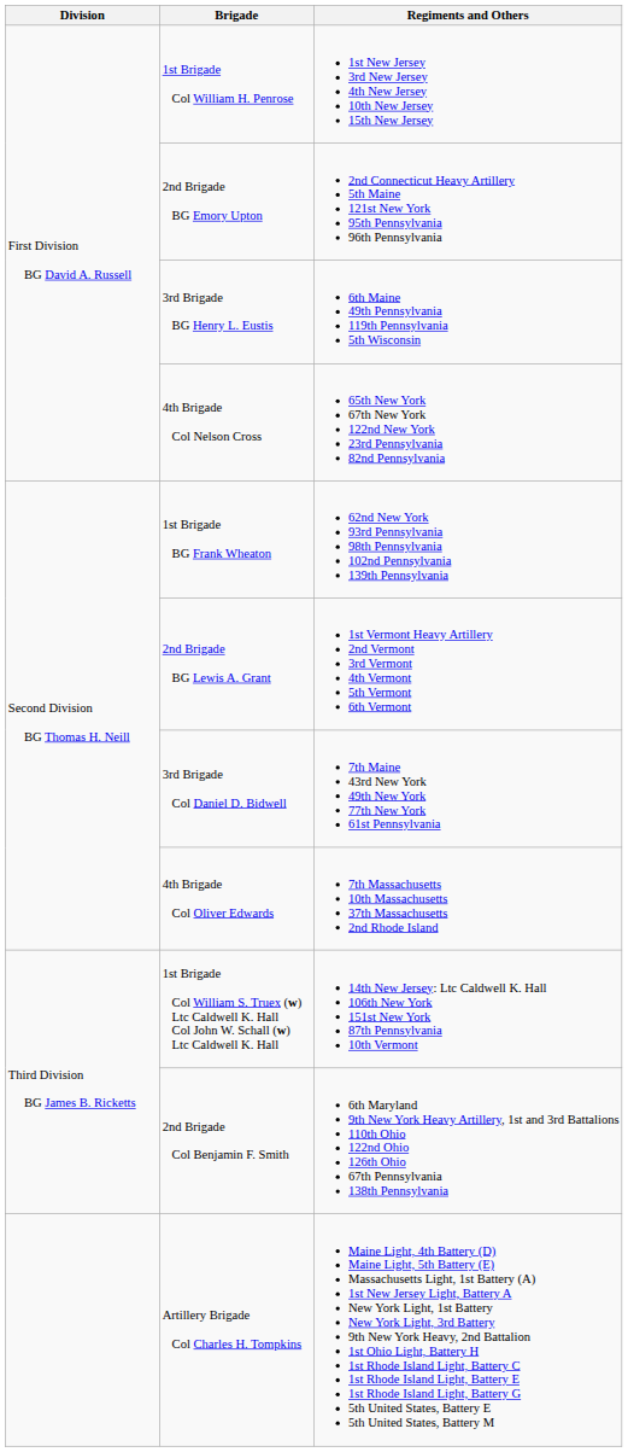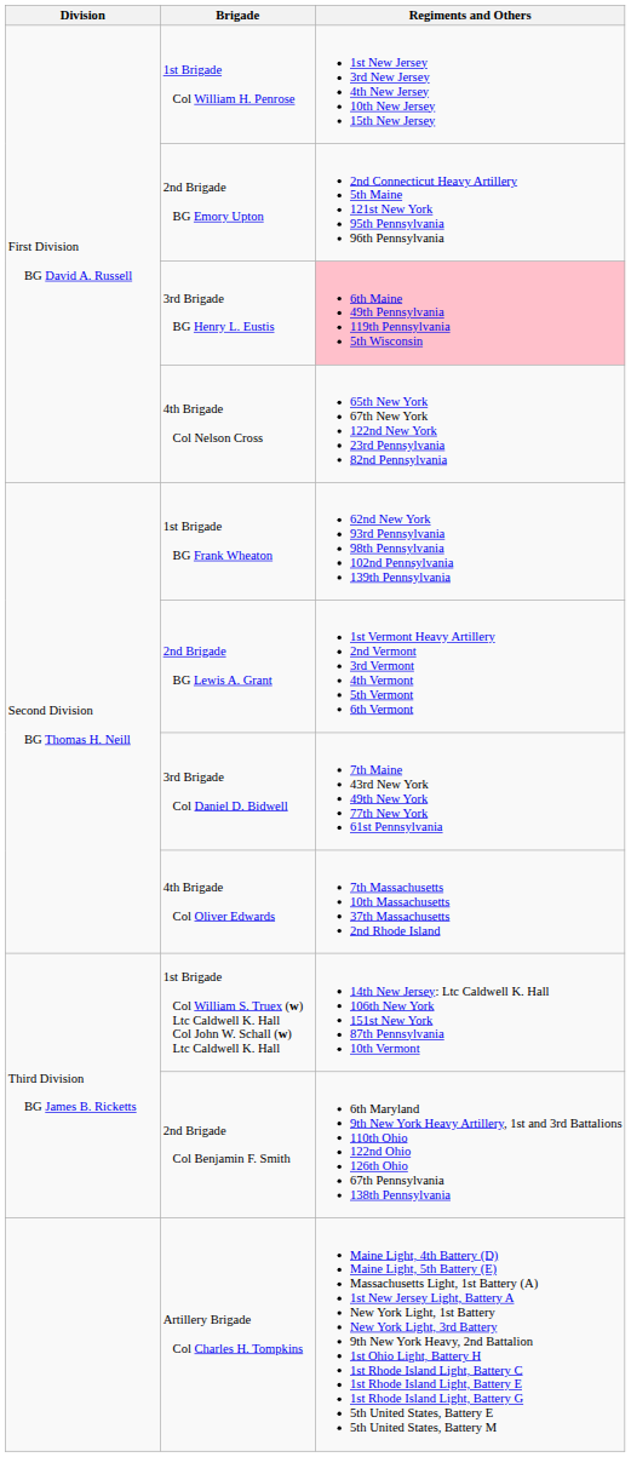3rd Brigade BG Henry L. Eustis | Regiments and Others: no background -> pink background
